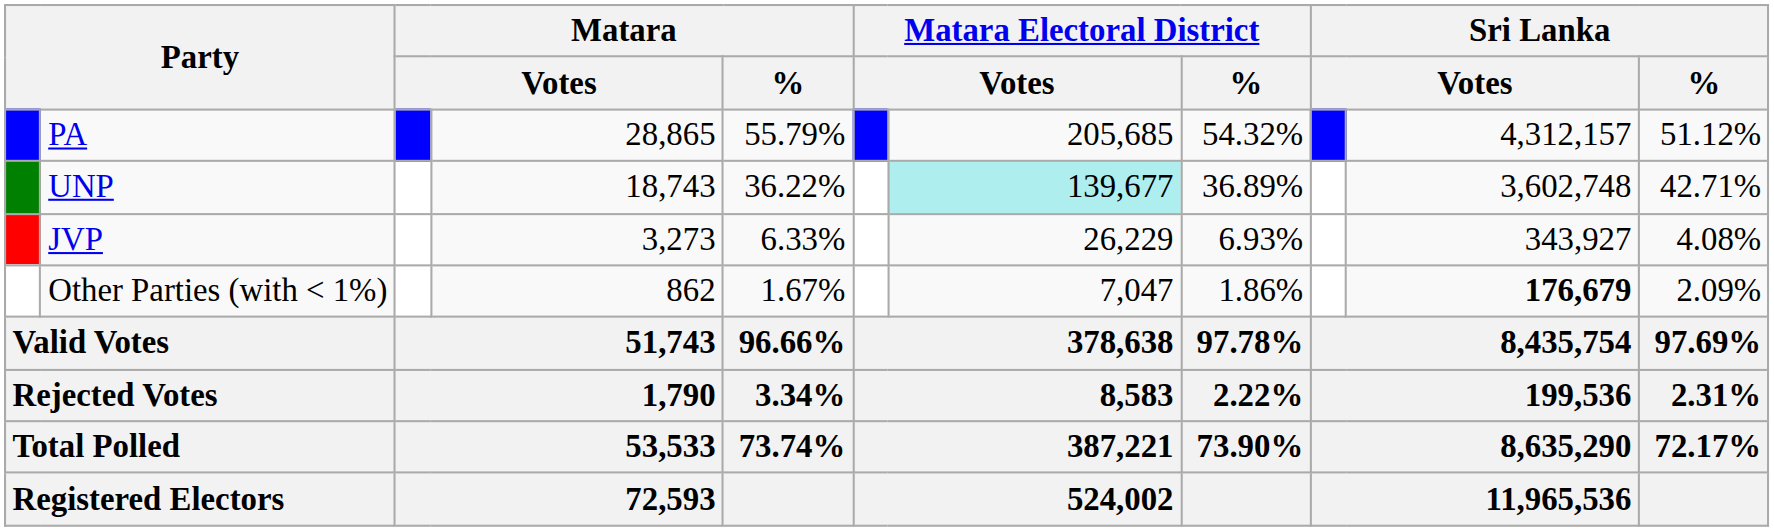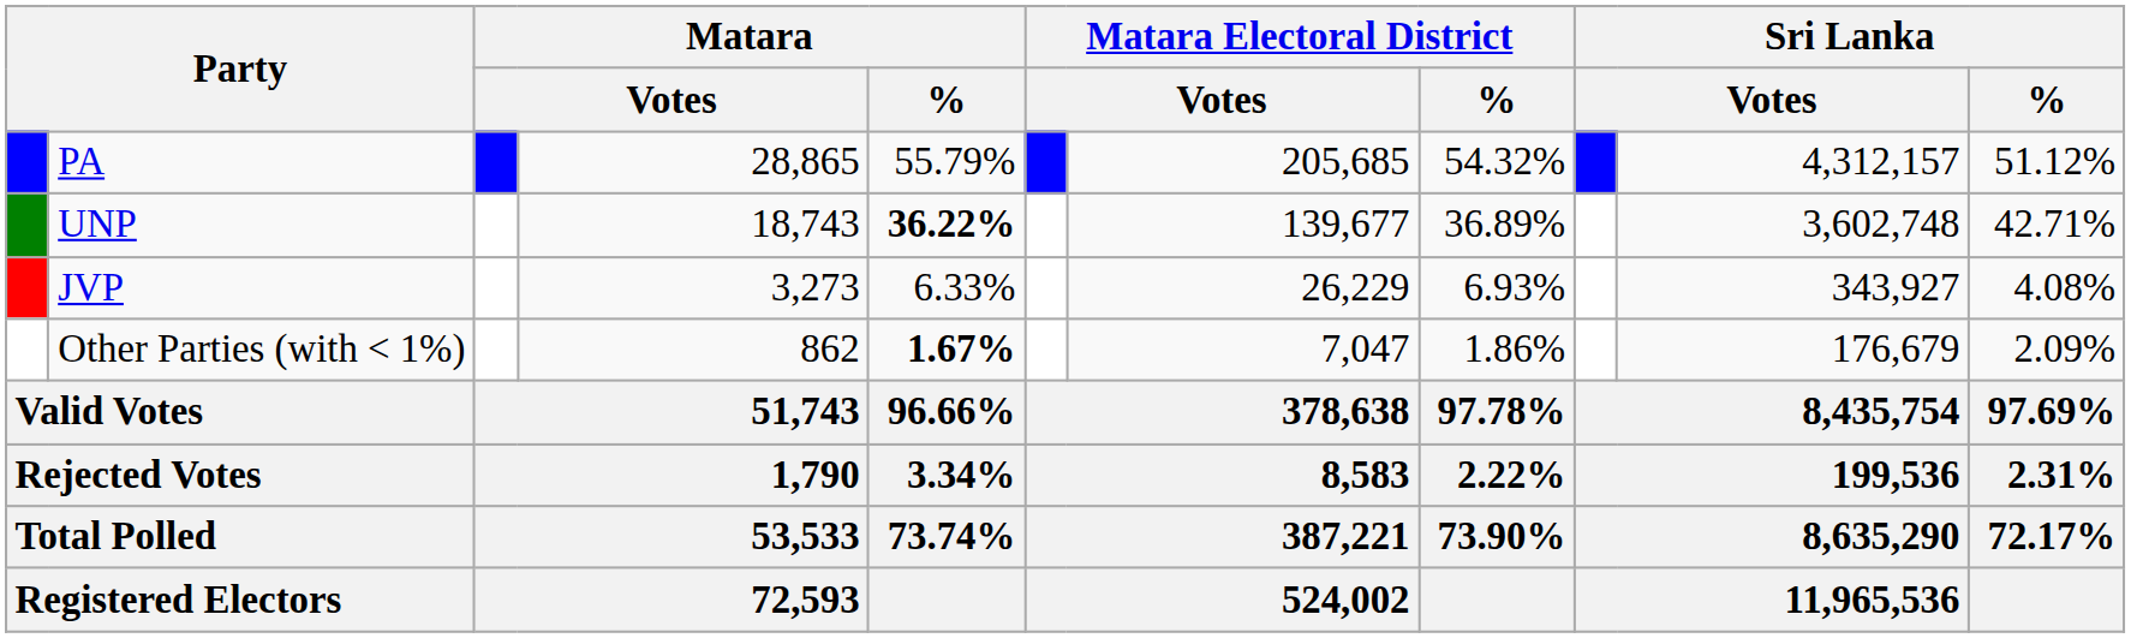UNP | Matara / %: normal -> bold
UNP | column 7: paleturquoise background -> no background
Other Parties (with < 1%) | Matara / %: normal -> bold
Other Parties (with < 1%) | column 10: bold -> normal
